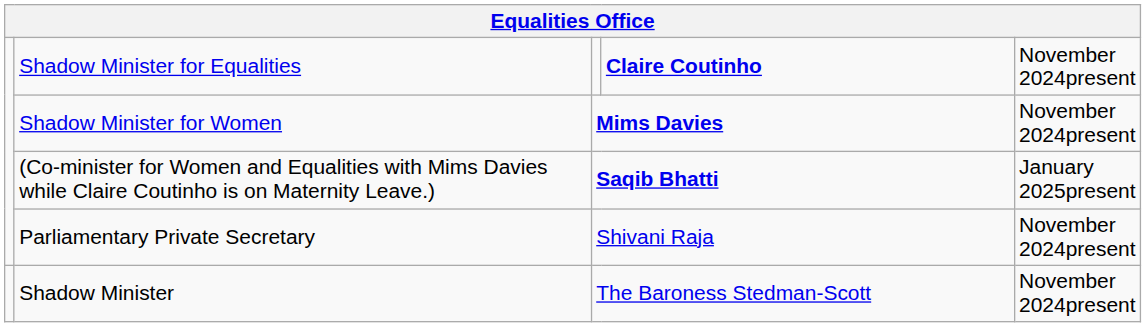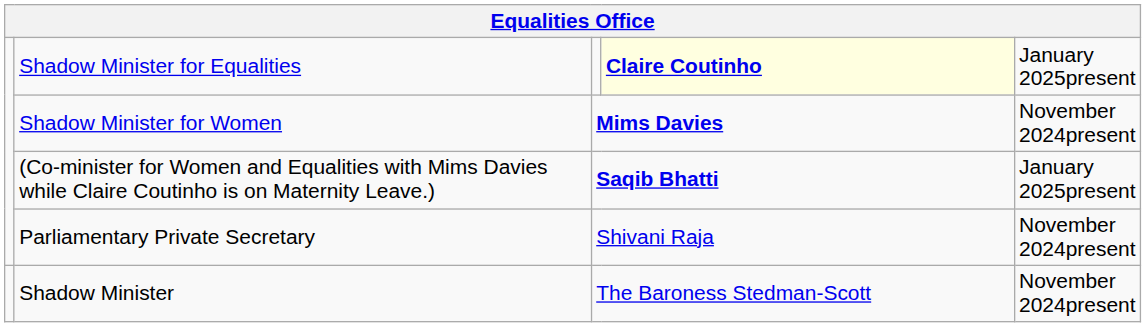Shadow Minister for Equalities | column 4: no background -> lightyellow background
Shadow Minister for Equalities | column 5: November 2024present -> January 2025present
